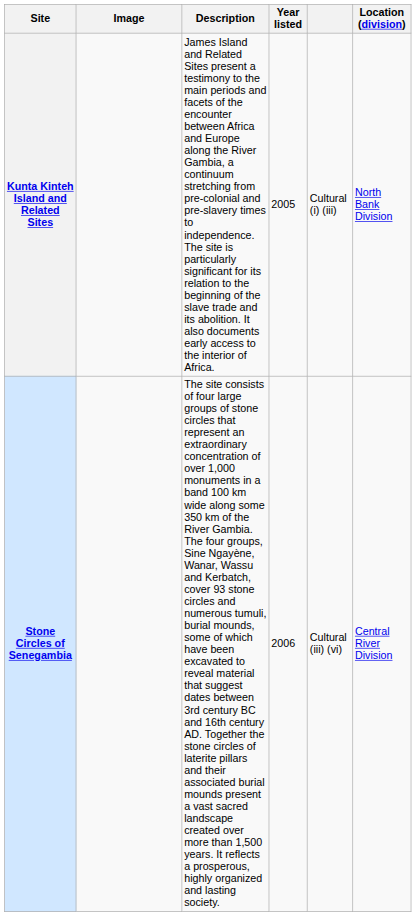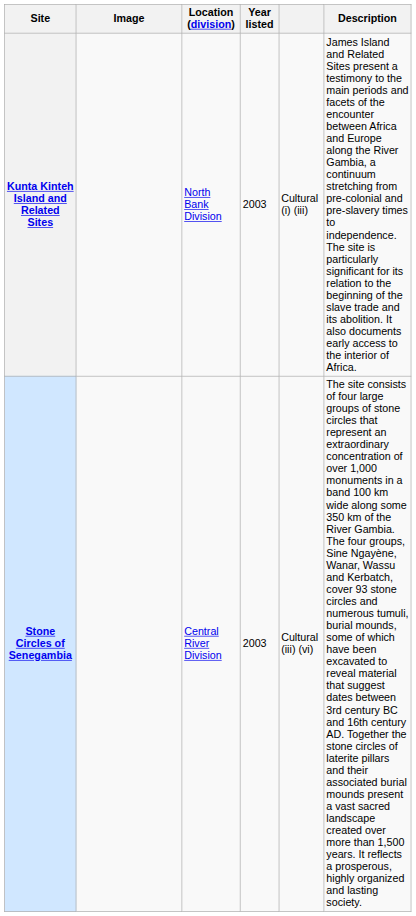columns swapped: Location (division) <-> Description
Kunta Kinteh Island and Related Sites | Year listed: 2005 -> 2003
Stone Circles of Senegambia | Year listed: 2006 -> 2003
